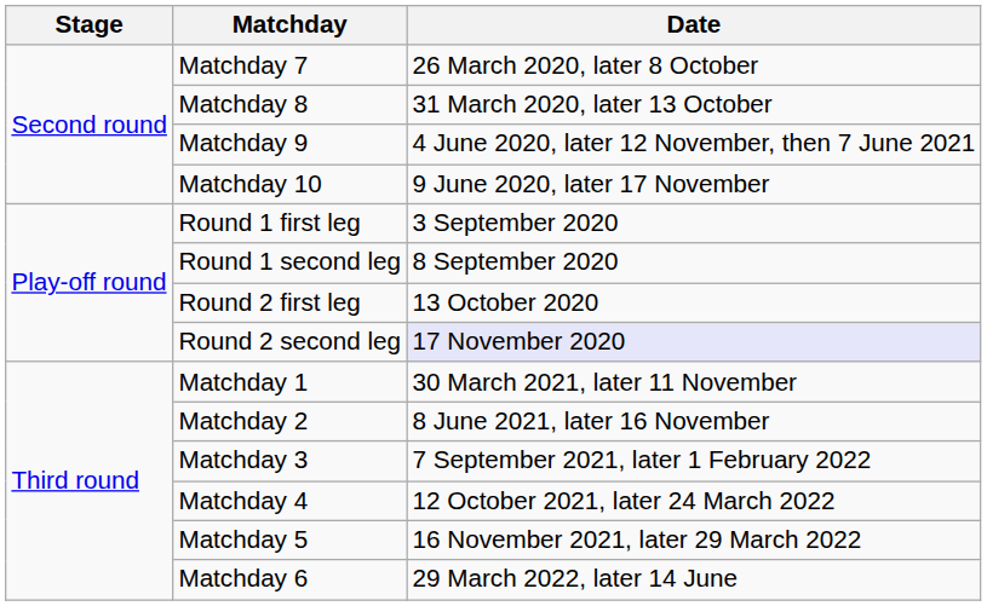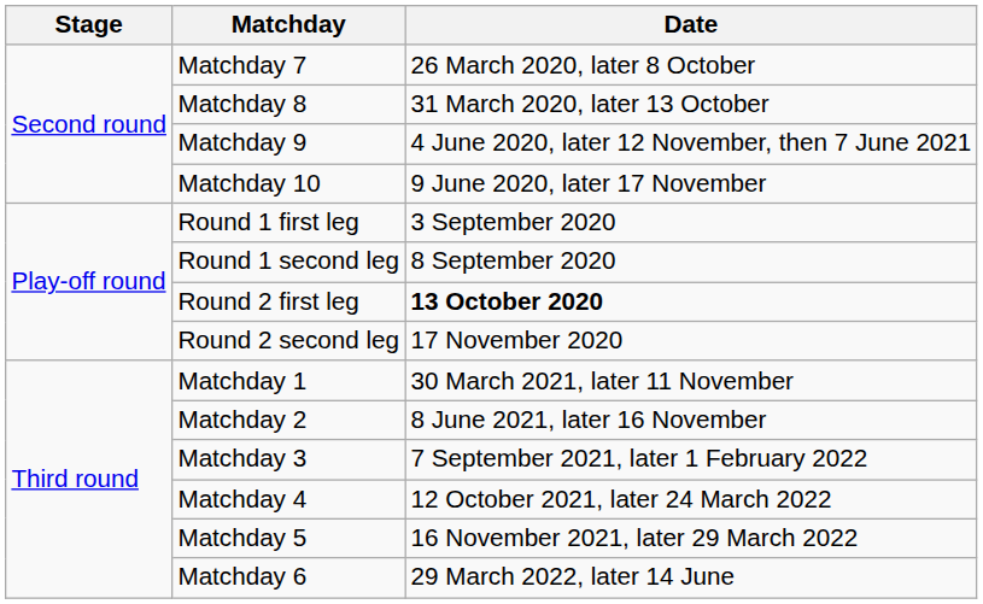Round 2 first leg | Date: normal -> bold
Round 2 second leg | Date: lavender background -> no background
